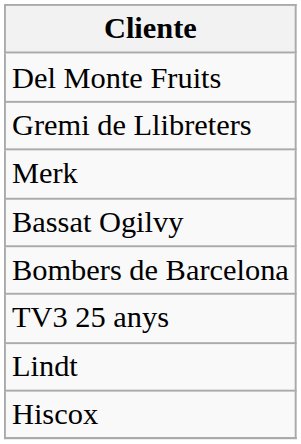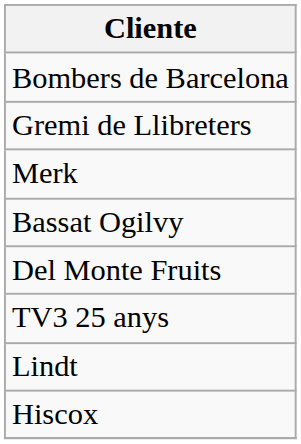row 2 | column 1: Del Monte Fruits -> Bombers de Barcelona
row 6 | column 1: Bombers de Barcelona -> Del Monte Fruits
